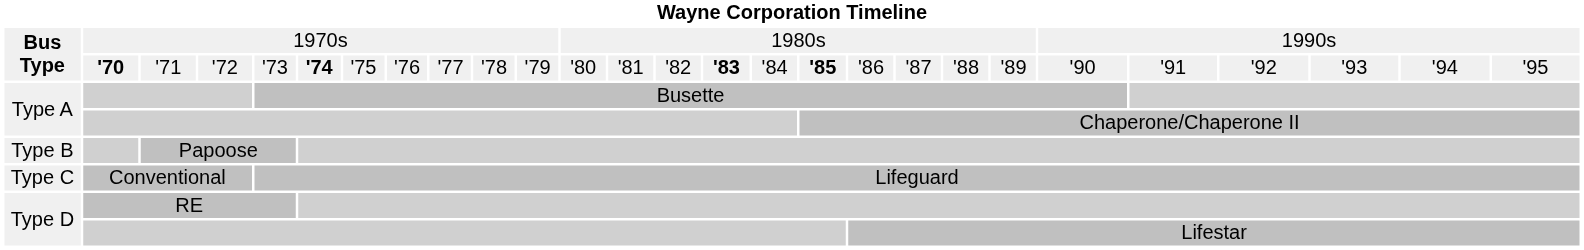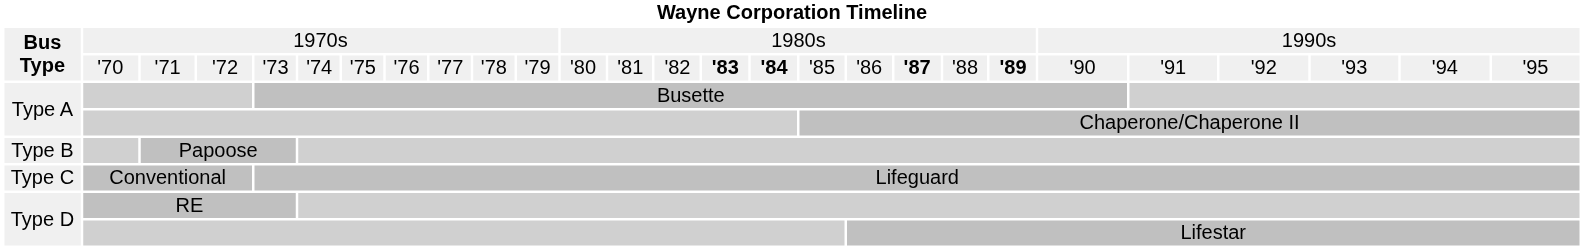'71 | column 2: bold -> normal
'71 | column 6: bold -> normal
'71 | column 16: normal -> bold
'71 | column 17: bold -> normal
'71 | column 19: normal -> bold
'71 | column 21: normal -> bold
